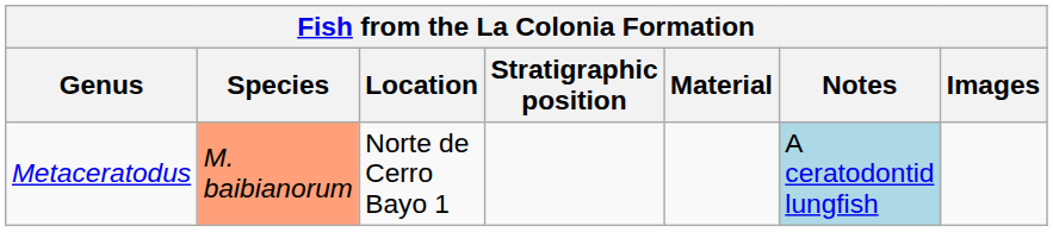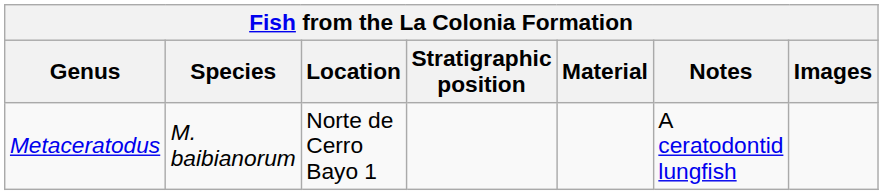Metaceratodus | Species: lightsalmon background -> no background
Metaceratodus | Notes: lightblue background -> no background
